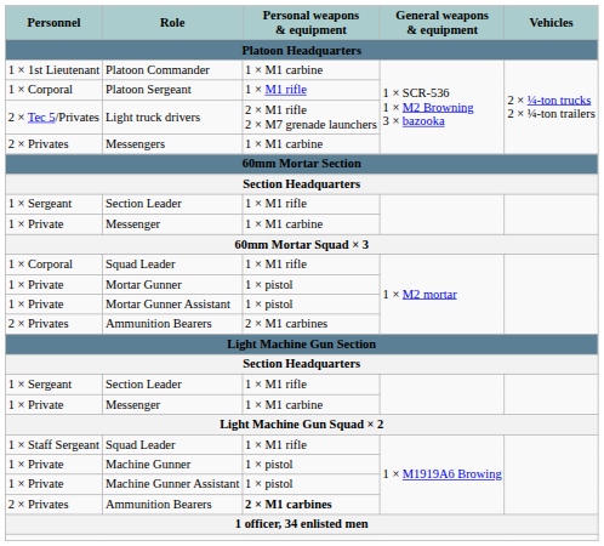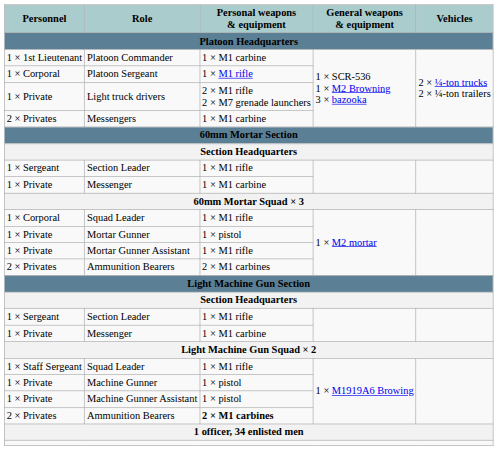Light truck drivers | Personnel / Platoon Headquarters: 2 × Tec 5/Privates -> 1 × Private
Mortar Gunner Assistant | Personal weapons & equipment / Platoon Headquarters: 1 × pistol -> 1 × M1 rifle
